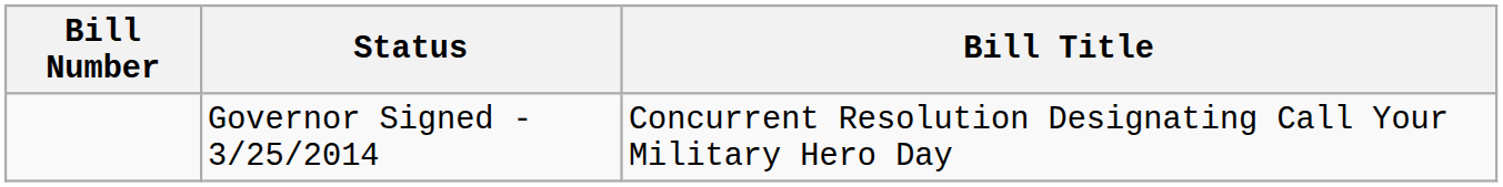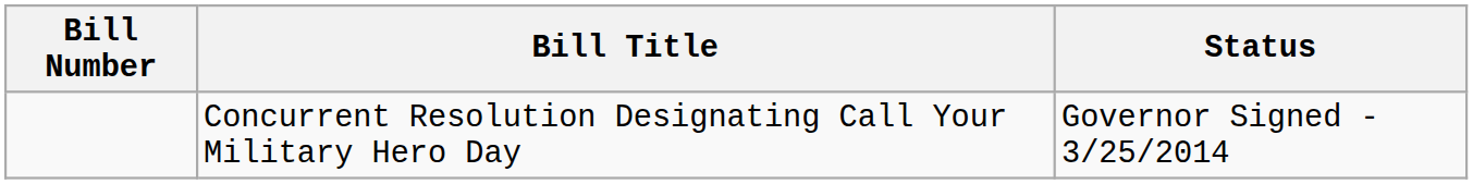columns swapped: Bill Title <-> Status
